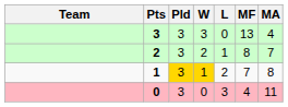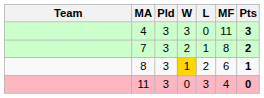columns swapped: Pts <-> MA
row 2 | MF: 13 -> 11
row 4 | Pld: gold background -> no background
row 4 | MF: 7 -> 6
